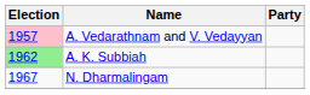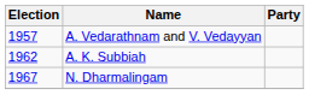A. Vedarathnam and V. Vedayyan | Election: pink background -> no background
A. K. Subbiah | Election: lightgreen background -> no background
